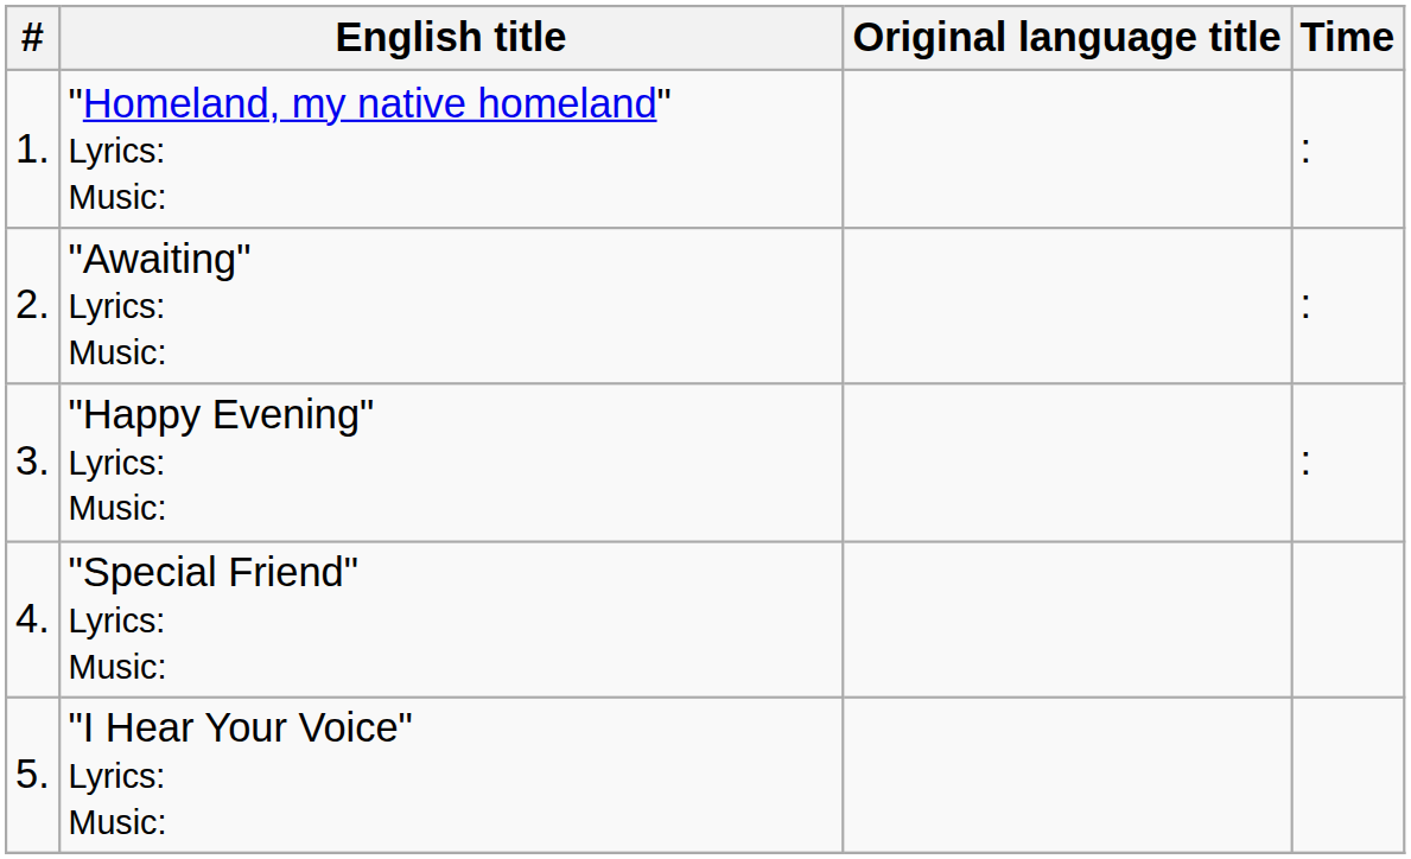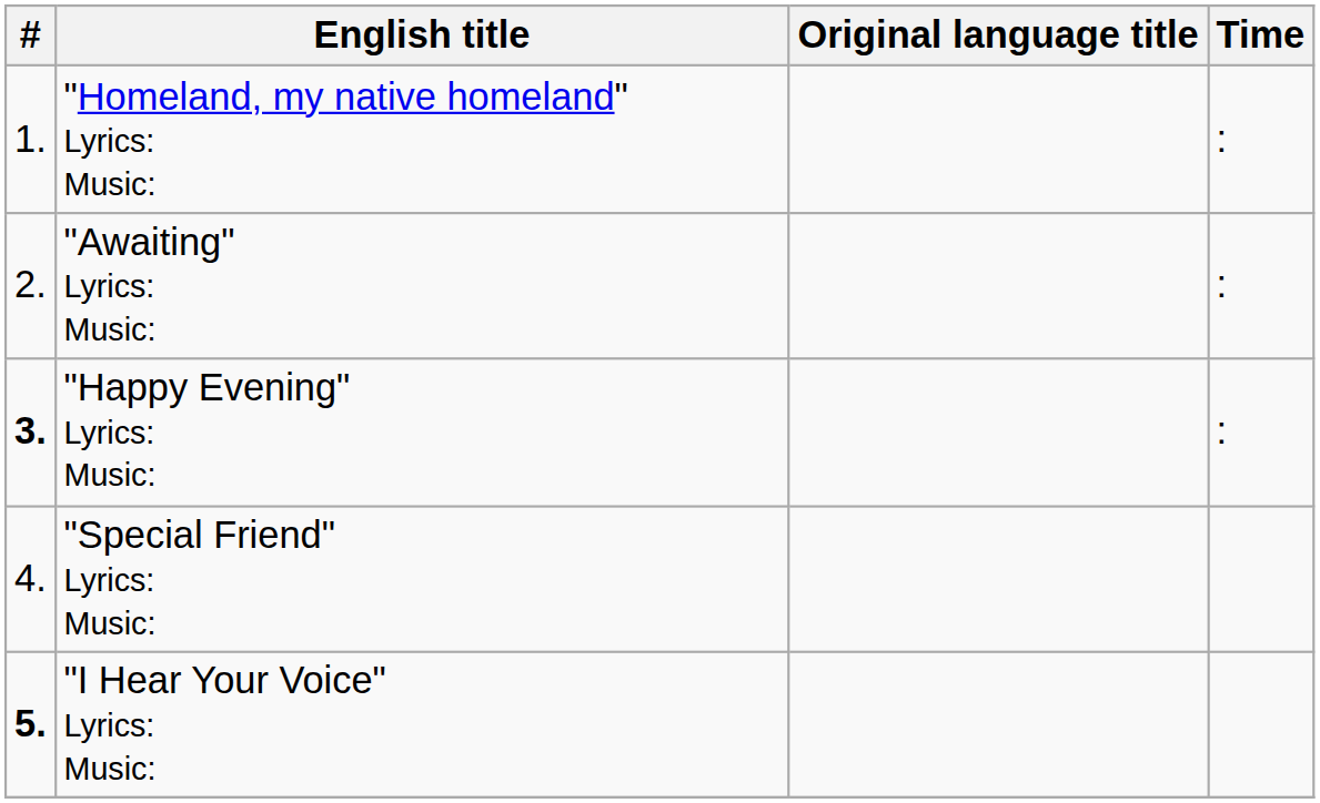"Happy Evening" Lyrics: Music: | #: normal -> bold
"I Hear Your Voice" Lyrics: Music: | #: normal -> bold
